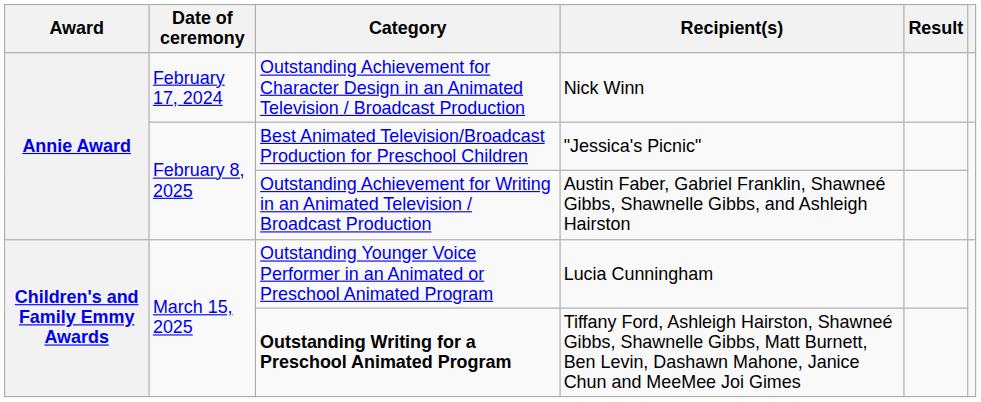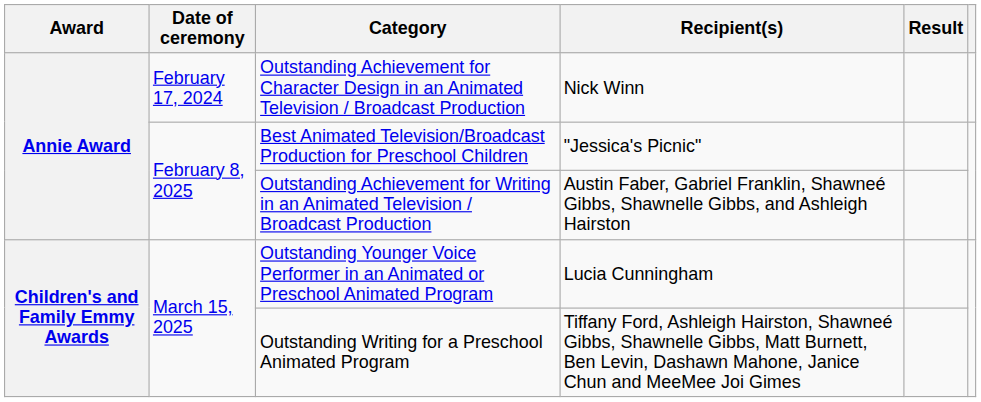Outstanding Writing for a Preschool Animated Program | Category: bold -> normal
